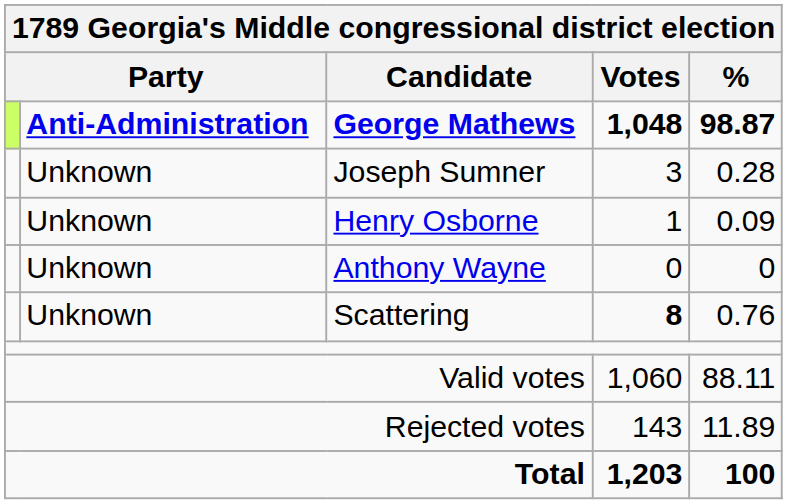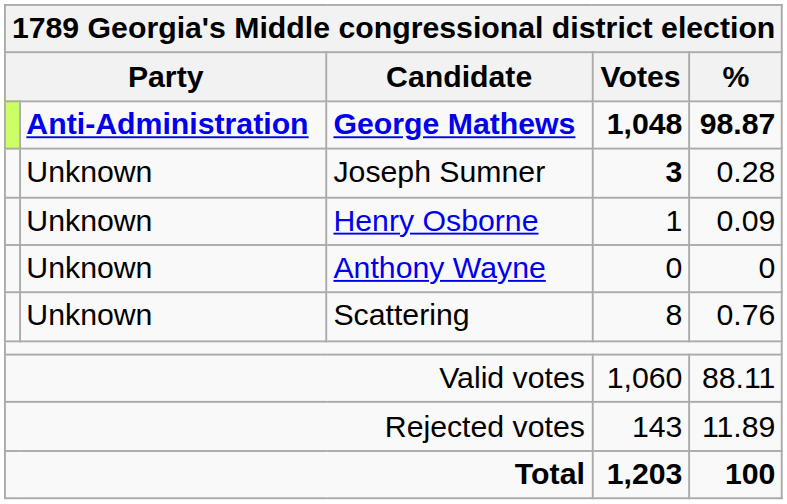Joseph Sumner | column 4: normal -> bold
Scattering | column 4: bold -> normal
